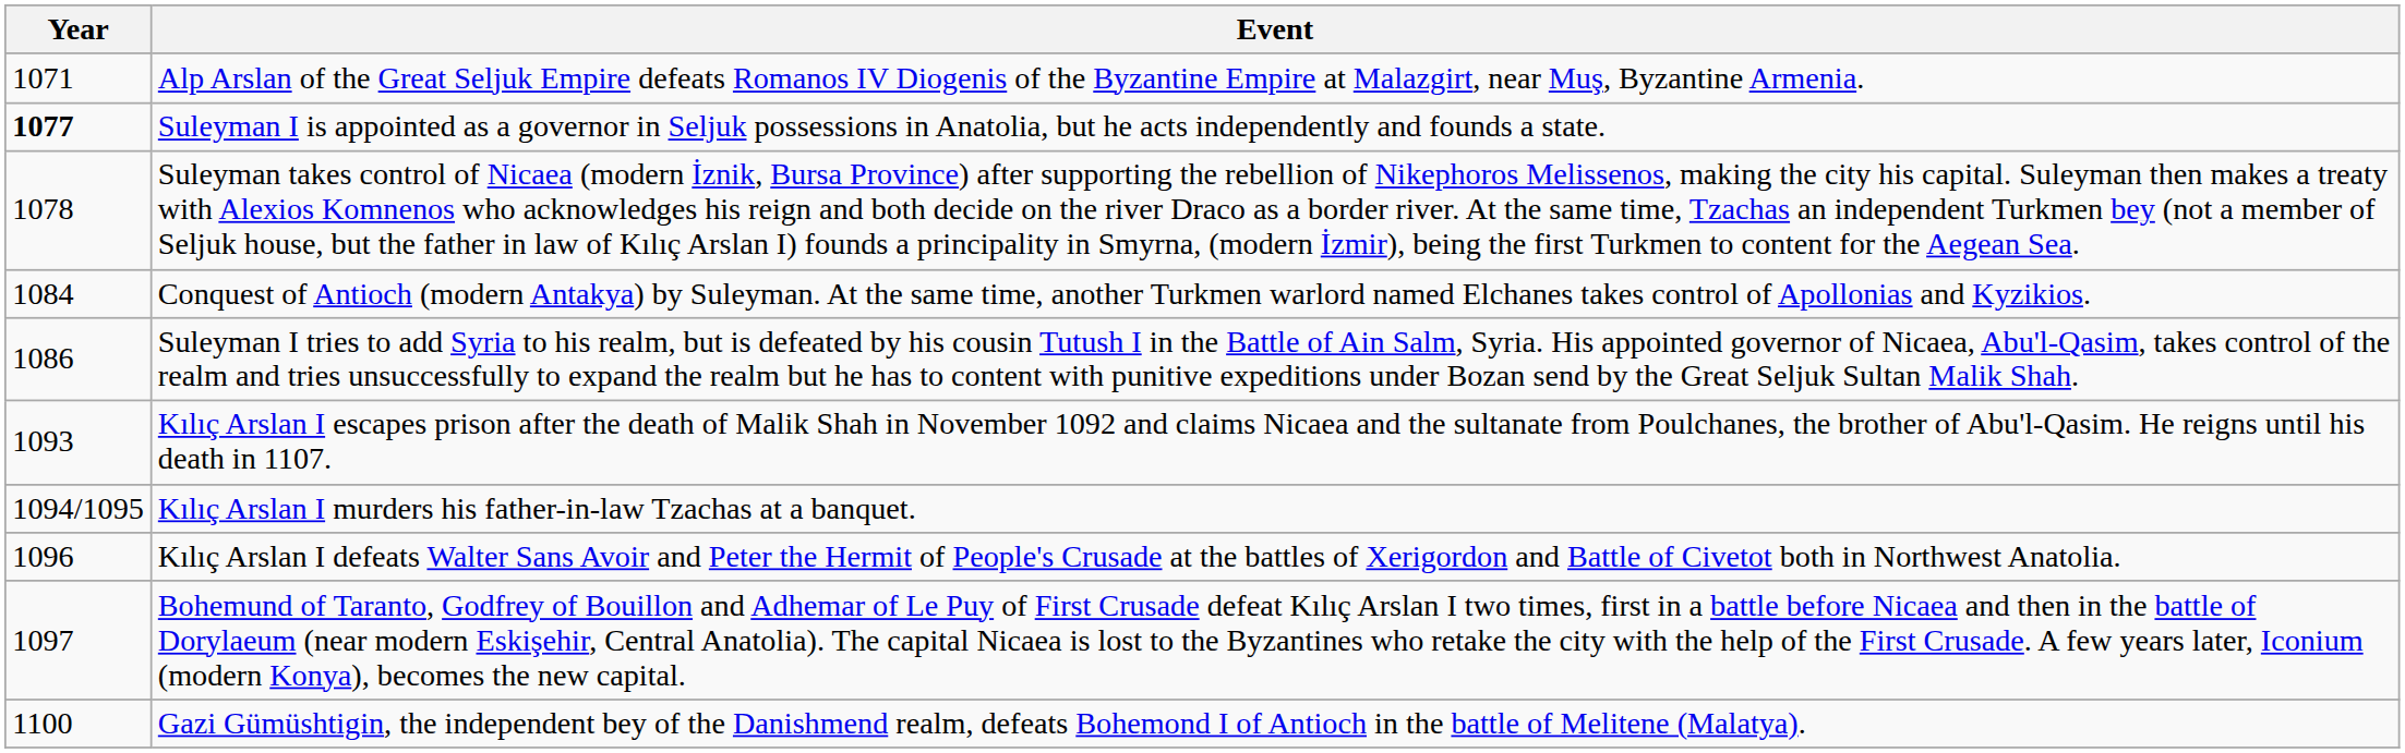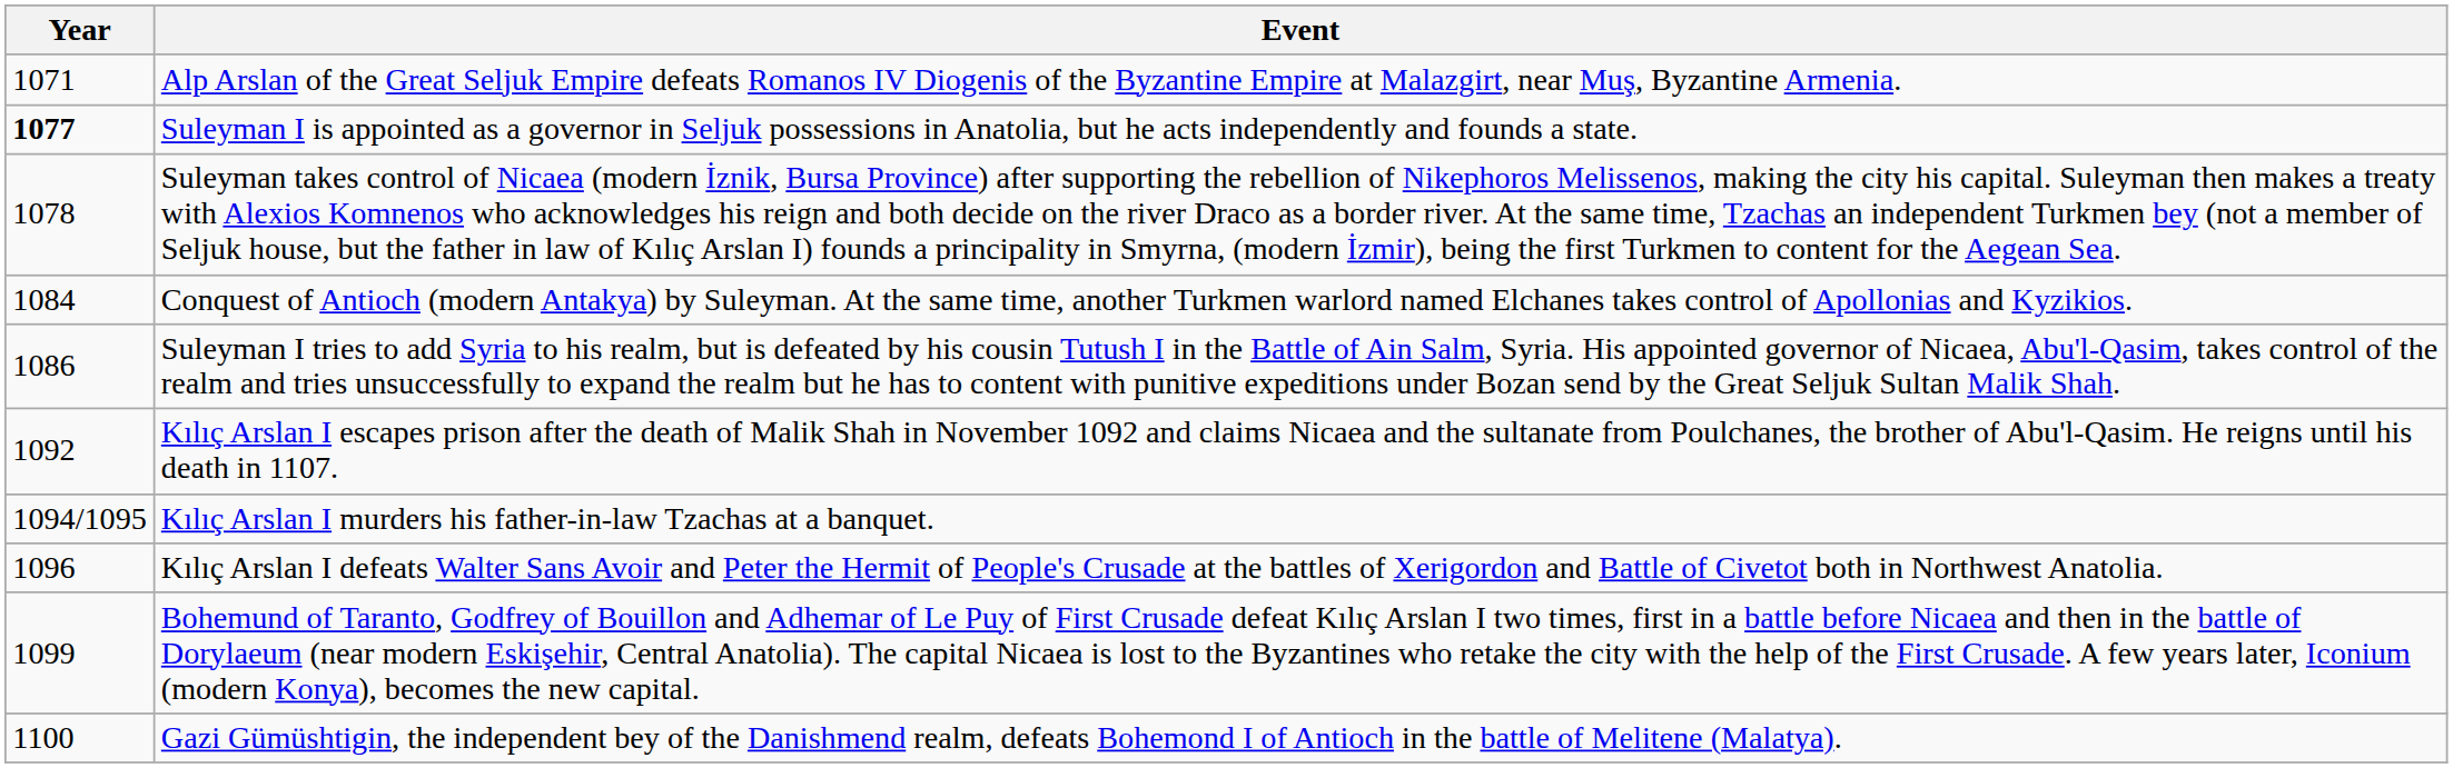row 7 | Year: 1093 -> 1092
row 10 | Year: 1097 -> 1099
